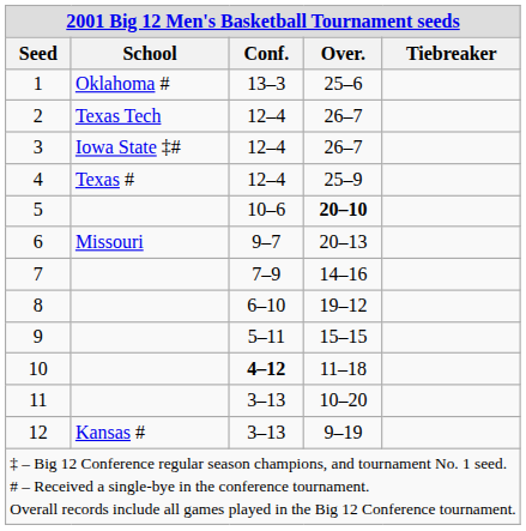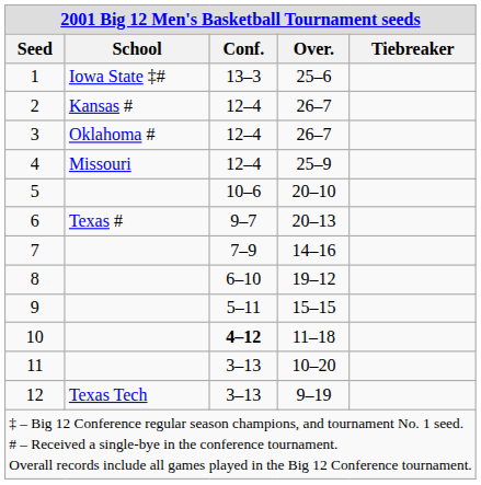1 | School: Oklahoma # -> Iowa State ‡#
2 | School: Texas Tech -> Kansas #
3 | School: Iowa State ‡# -> Oklahoma #
4 | School: Texas # -> Missouri
5 | Over.: bold -> normal
6 | School: Missouri -> Texas #
12 | School: Kansas # -> Texas Tech
